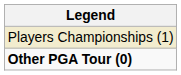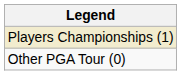row 3 | column 1: bold -> normal
